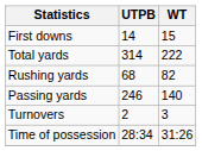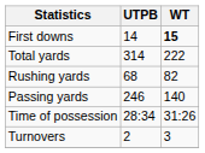First downs | WT: normal -> bold
rows swapped: Turnovers <-> Time of possession
